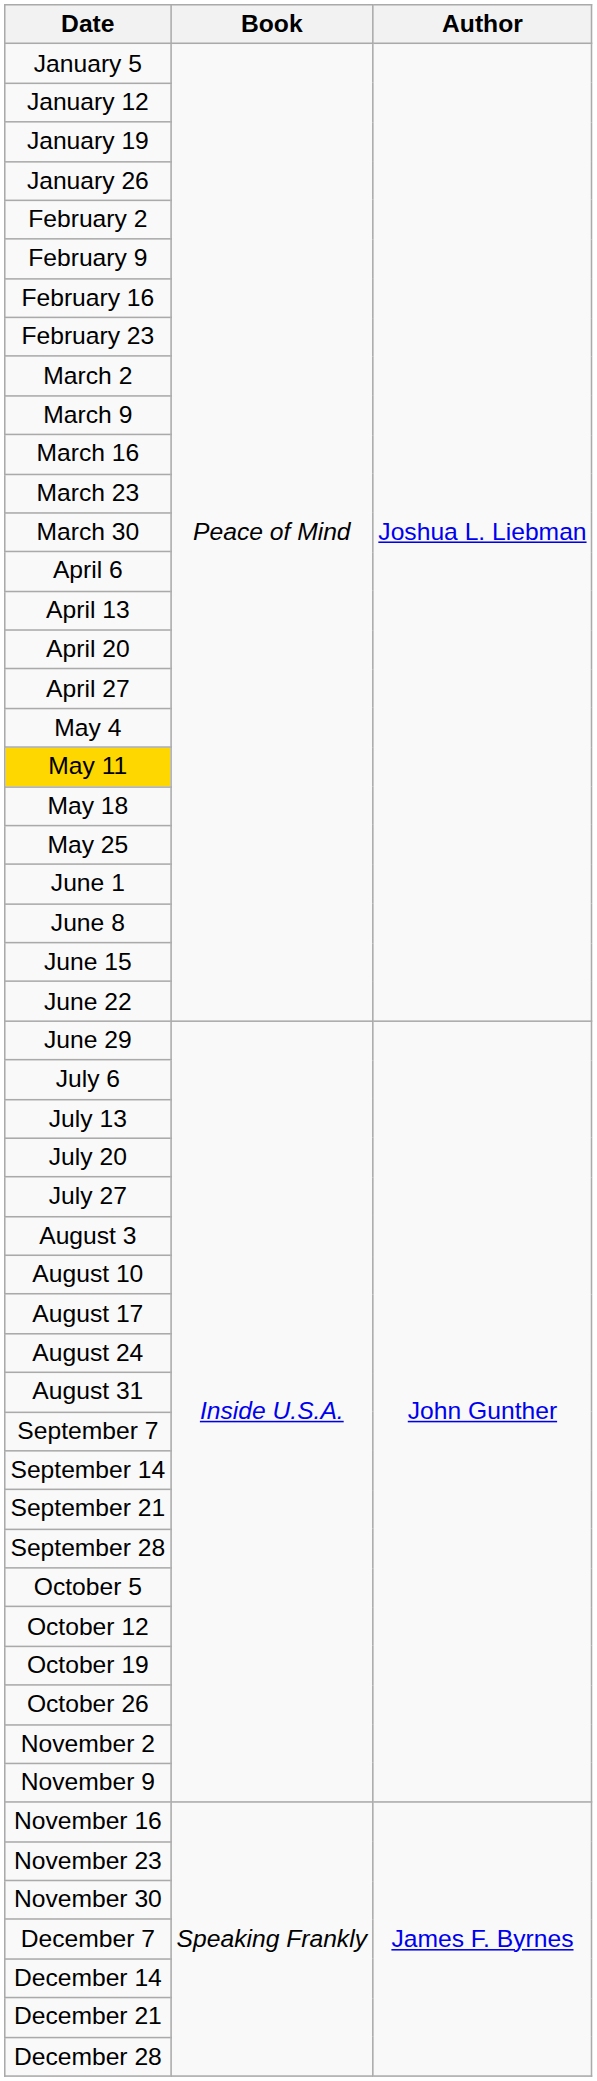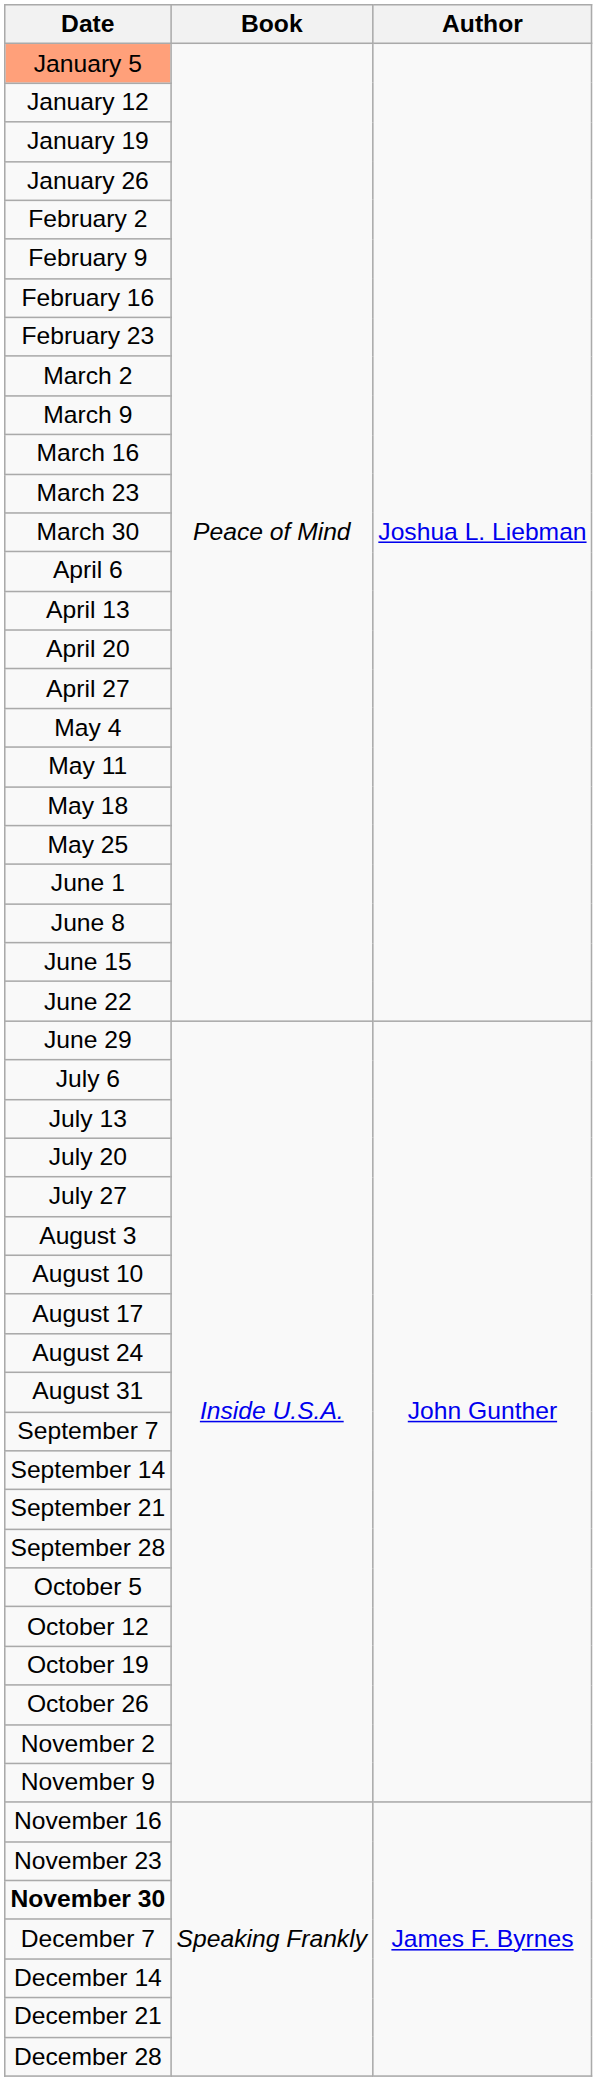January 5 | Date: no background -> lightsalmon background
May 11 | Date: gold background -> no background
November 30 | Date: normal -> bold
